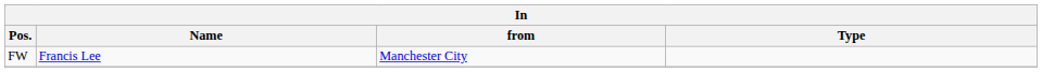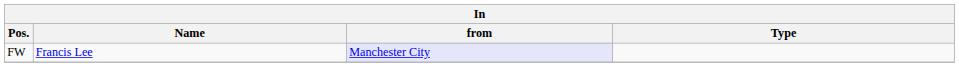FW | from: no background -> lavender background
